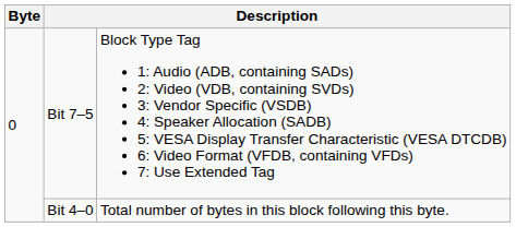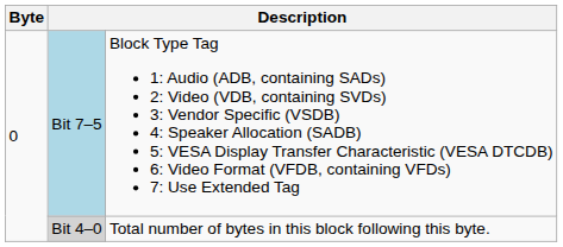Bit 7–5 | column 2: no background -> lightblue background
Bit 4–0 | column 2: no background -> lightgrey background
